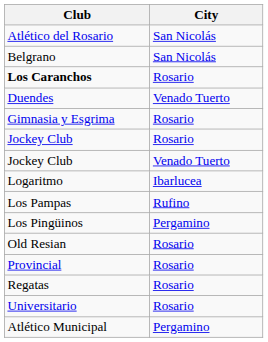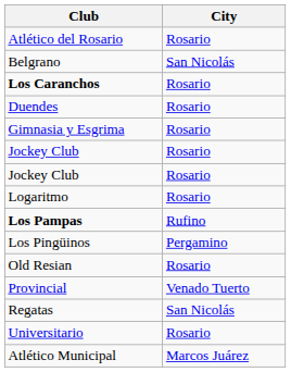row 2 | City: San Nicolás -> Rosario
row 5 | City: Venado Tuerto -> Rosario
row 8 | City: Venado Tuerto -> Rosario
row 9 | City: Ibarlucea -> Rosario
row 10 | Club: normal -> bold
row 13 | City: Rosario -> Venado Tuerto
row 14 | City: Rosario -> San Nicolás
row 16 | City: Pergamino -> Marcos Juárez
